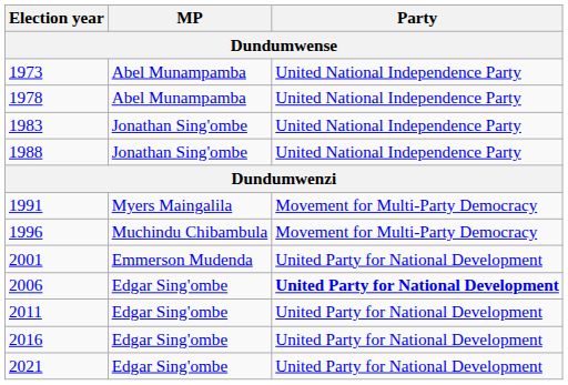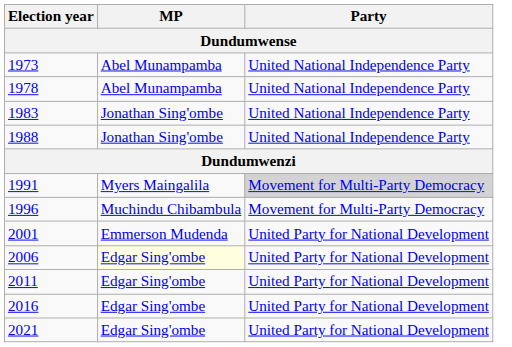1991 | Party: no background -> lightgrey background
2006 | MP: no background -> lightyellow background
2006 | Party: bold -> normal
